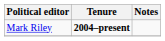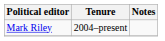Mark Riley | Tenure: bold -> normal
